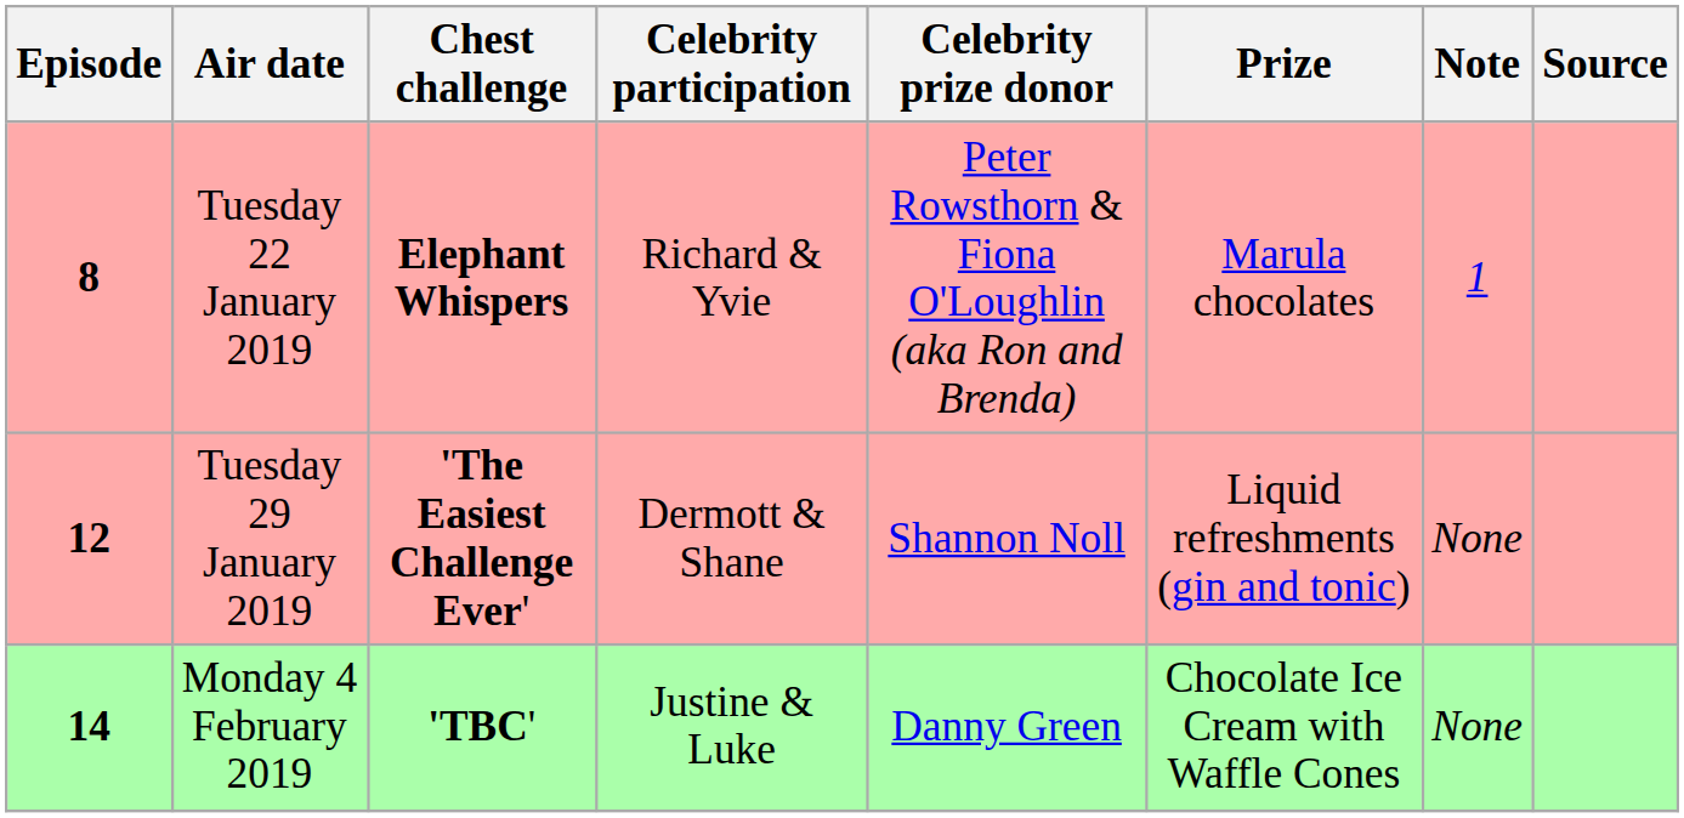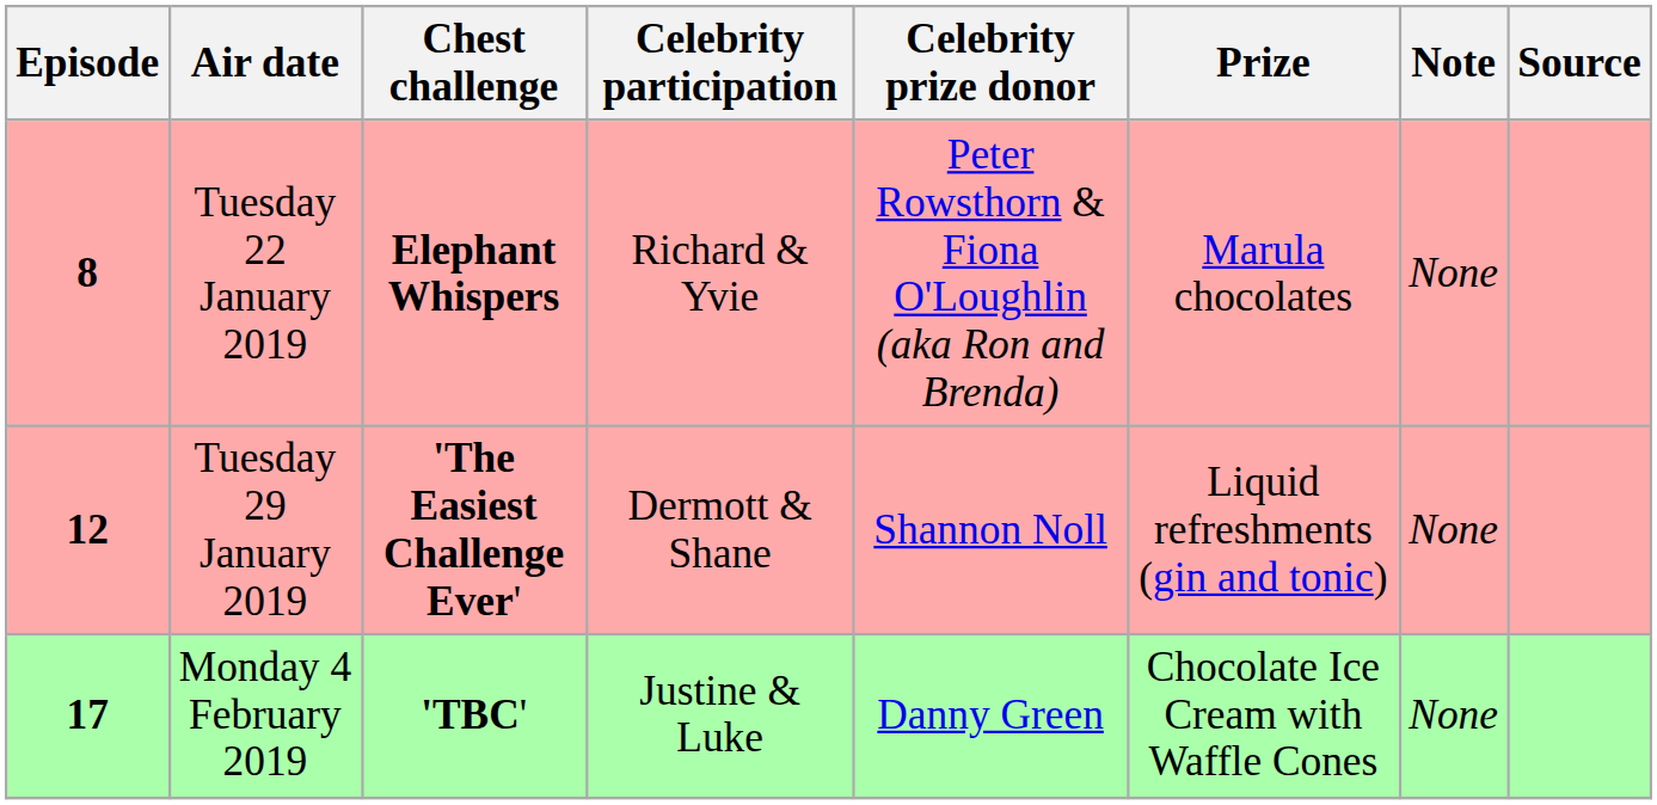Tuesday 22 January 2019 | Note: 1 -> None
Monday 4 February 2019 | Episode: 14 -> 17
